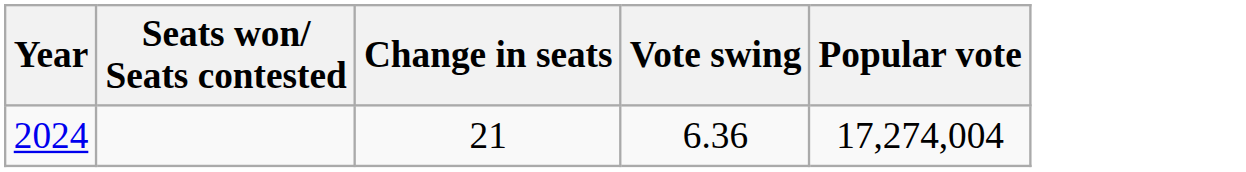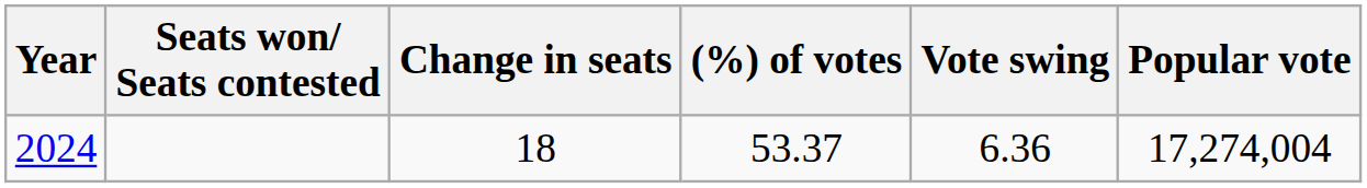+ column: (%) of votes | 53.37
2024 | Change in seats: 21 -> 18
